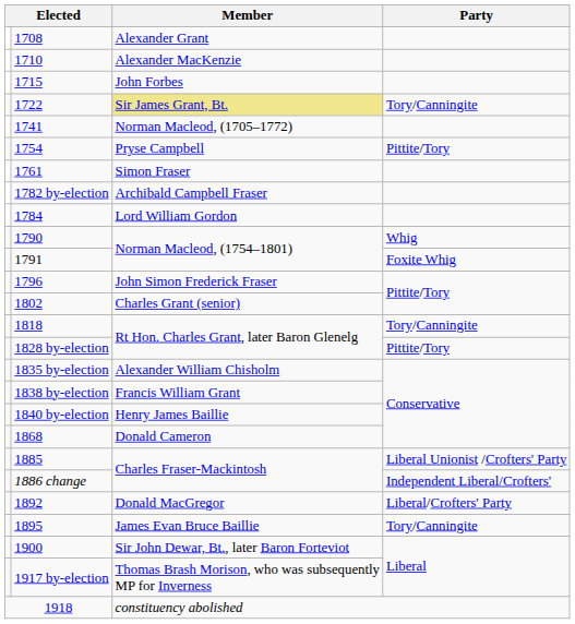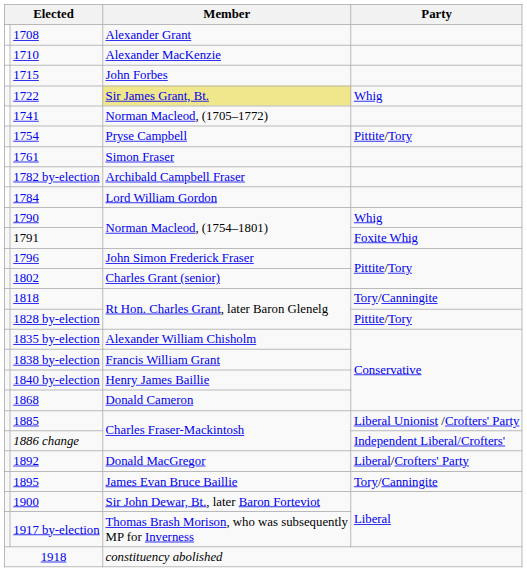1722 | Party: Tory/Canningite -> Whig
